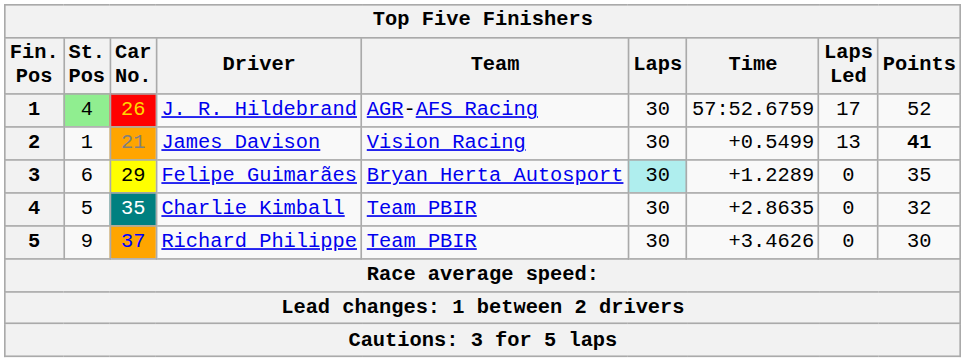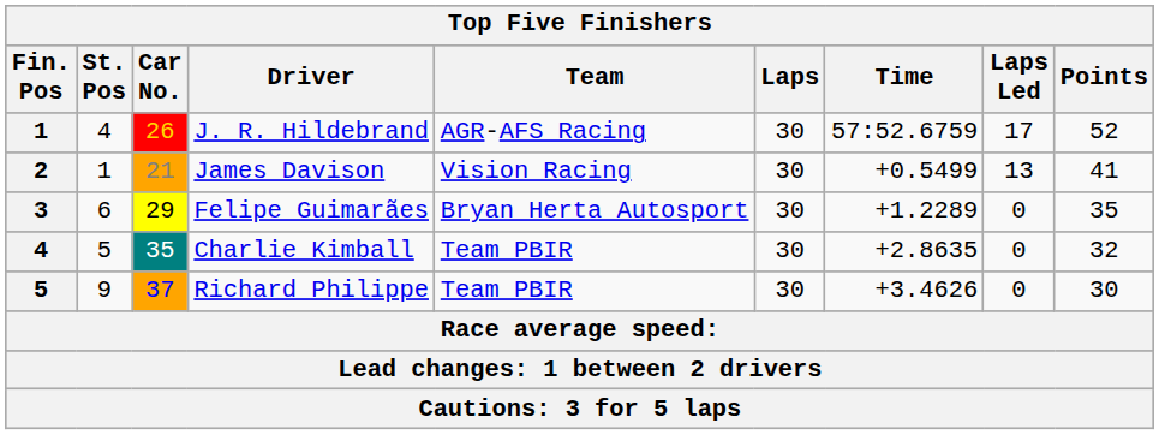J. R. Hildebrand | St. Pos: lightgreen background -> no background
James Davison | Points: bold -> normal
Felipe Guimarães | Laps: paleturquoise background -> no background
